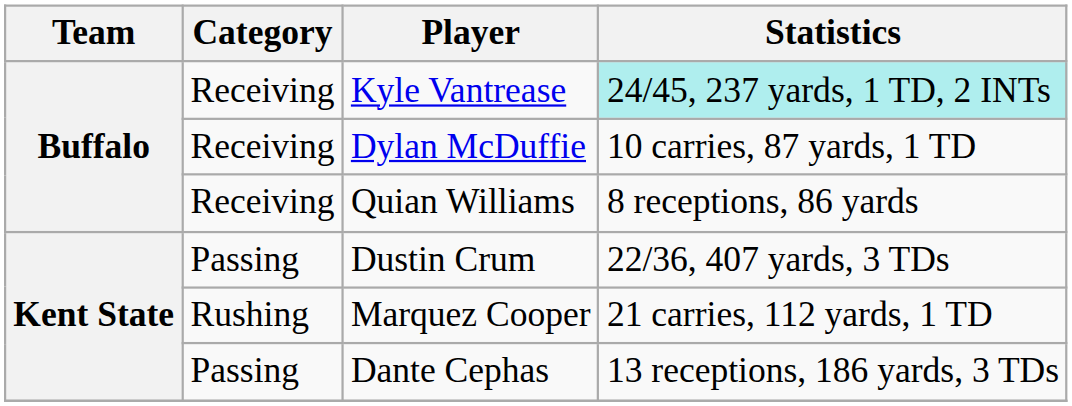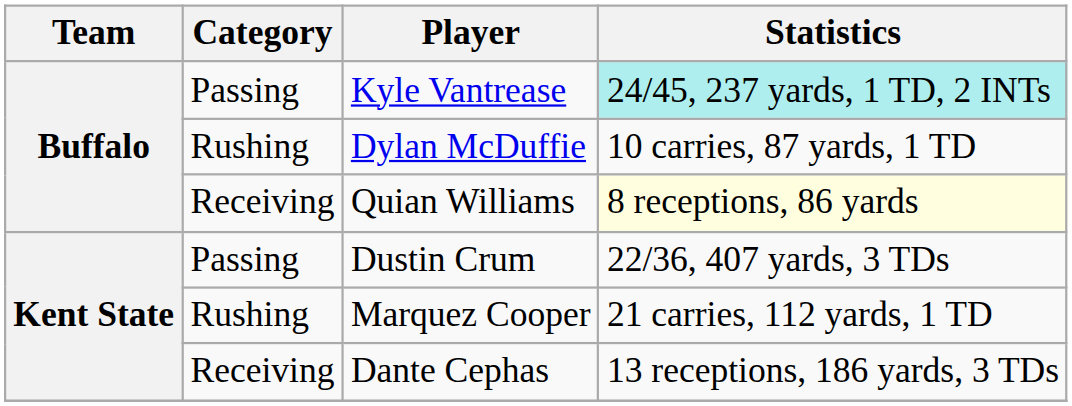Kyle Vantrease | Category: Receiving -> Passing
Dylan McDuffie | Category: Receiving -> Rushing
Quian Williams | Statistics: no background -> lightyellow background
Dante Cephas | Category: Passing -> Receiving
